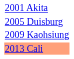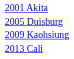2005 Duisburg | column 1: no background -> lightyellow background
2013 Cali | column 1: lightsalmon background -> no background
